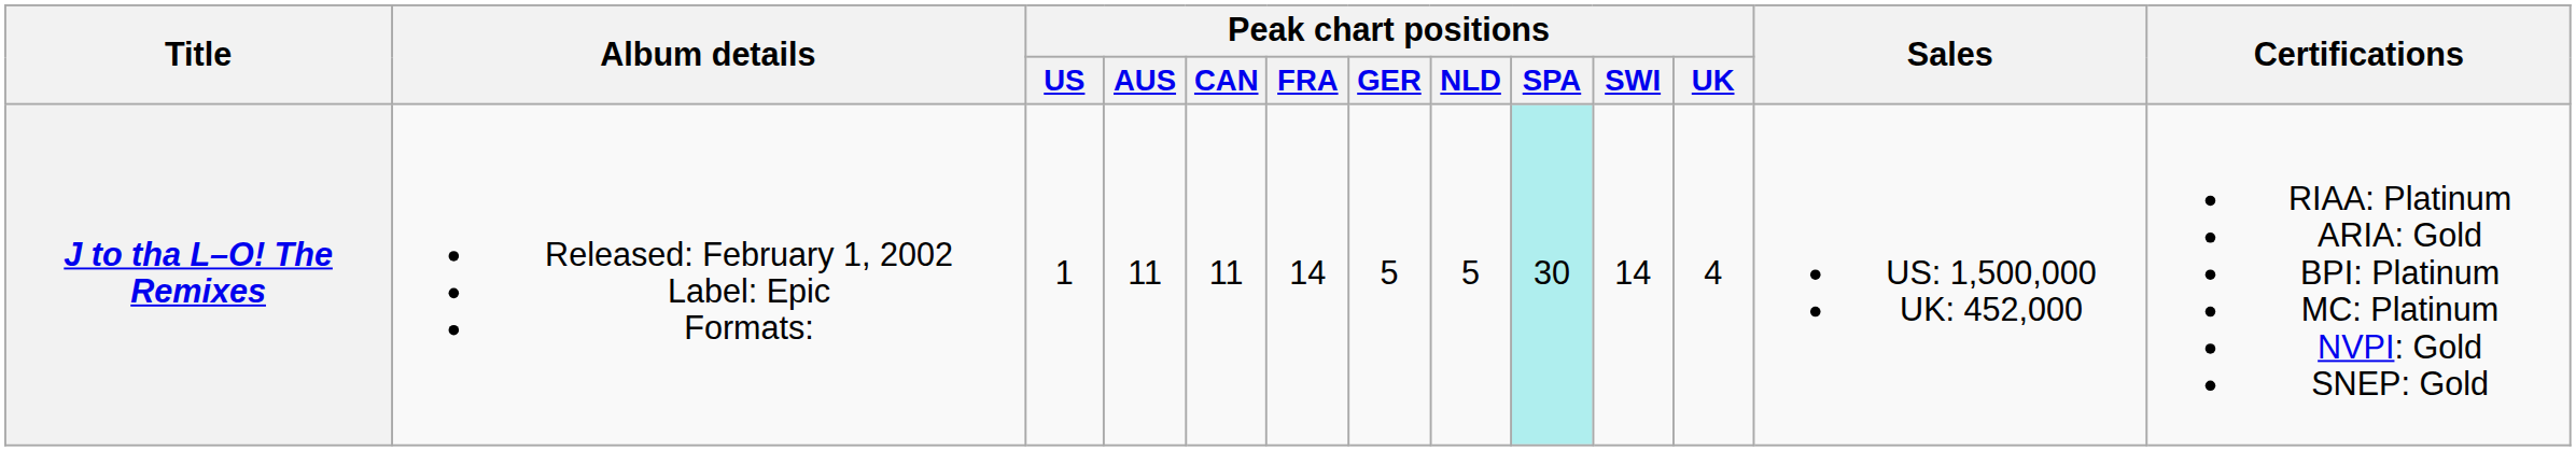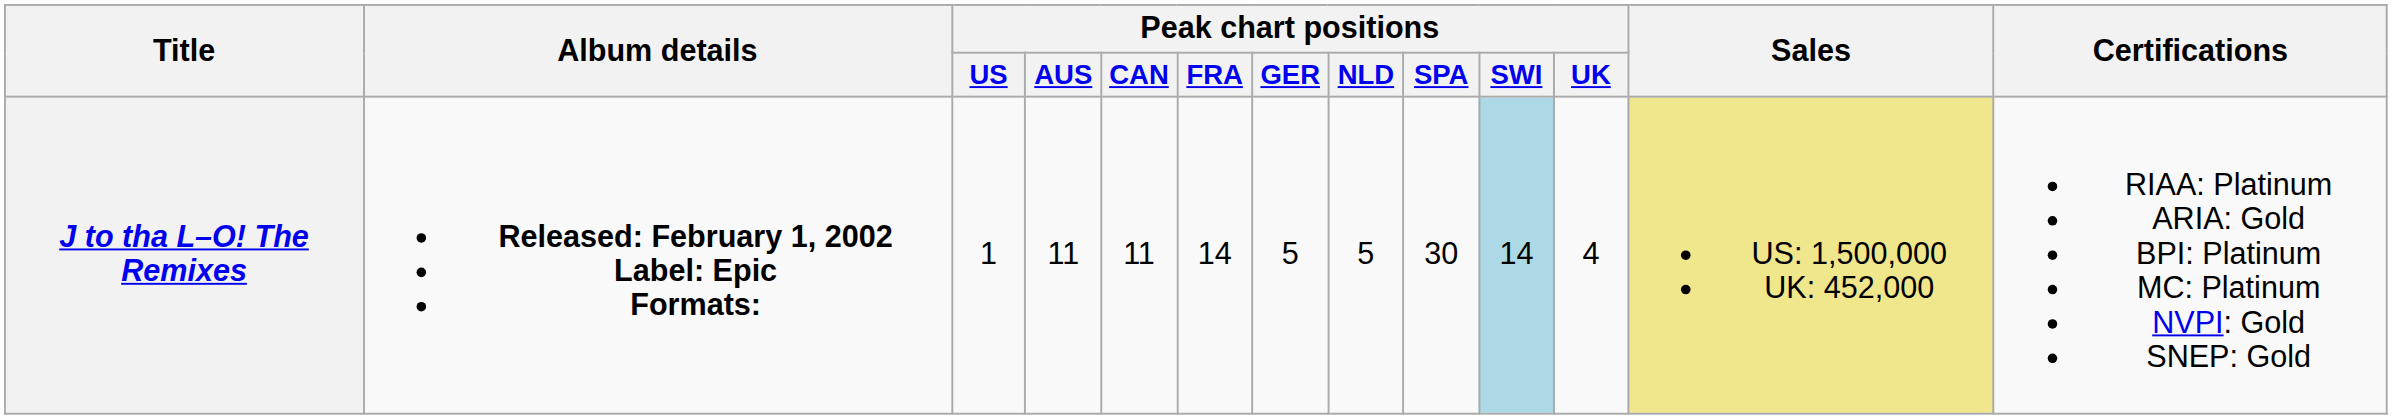J to tha L–O! The Remixes | Album details: normal -> bold
J to tha L–O! The Remixes | Peak chart positions / SPA: paleturquoise background -> no background
J to tha L–O! The Remixes | Peak chart positions / SWI: no background -> lightblue background
J to tha L–O! The Remixes | Sales: no background -> khaki background
